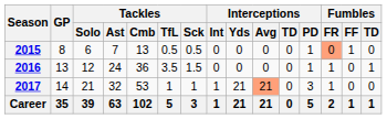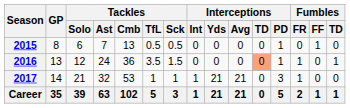2015 | Fumbles / FR: lightsalmon background -> no background
2016 | Interceptions / TD: no background -> lightsalmon background
2017 | Interceptions / Avg: lightsalmon background -> no background
